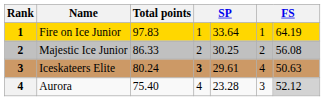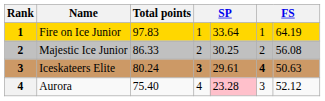Iceskateers Elite | column 6: normal -> bold
Aurora | column 5: no background -> pink background
Aurora | column 7: lightgrey background -> no background
